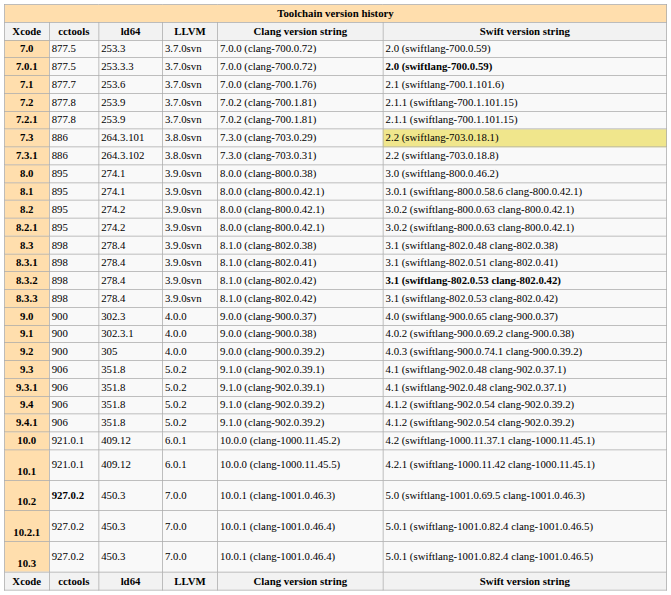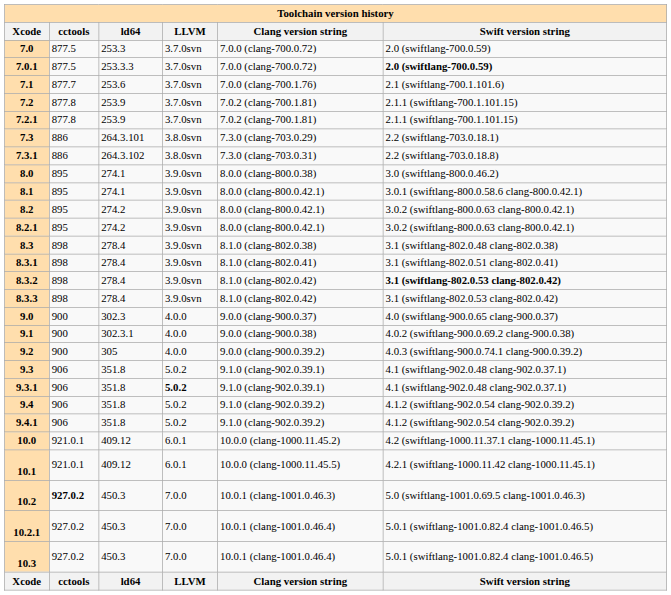7.3 | Swift version string: khaki background -> no background
9.3.1 | LLVM: normal -> bold
